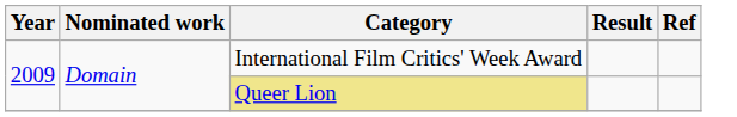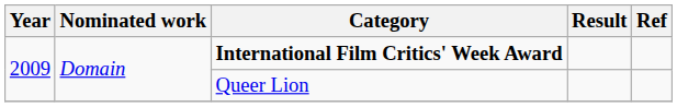International Film Critics' Week Award | Category: normal -> bold
Queer Lion | Category: khaki background -> no background
